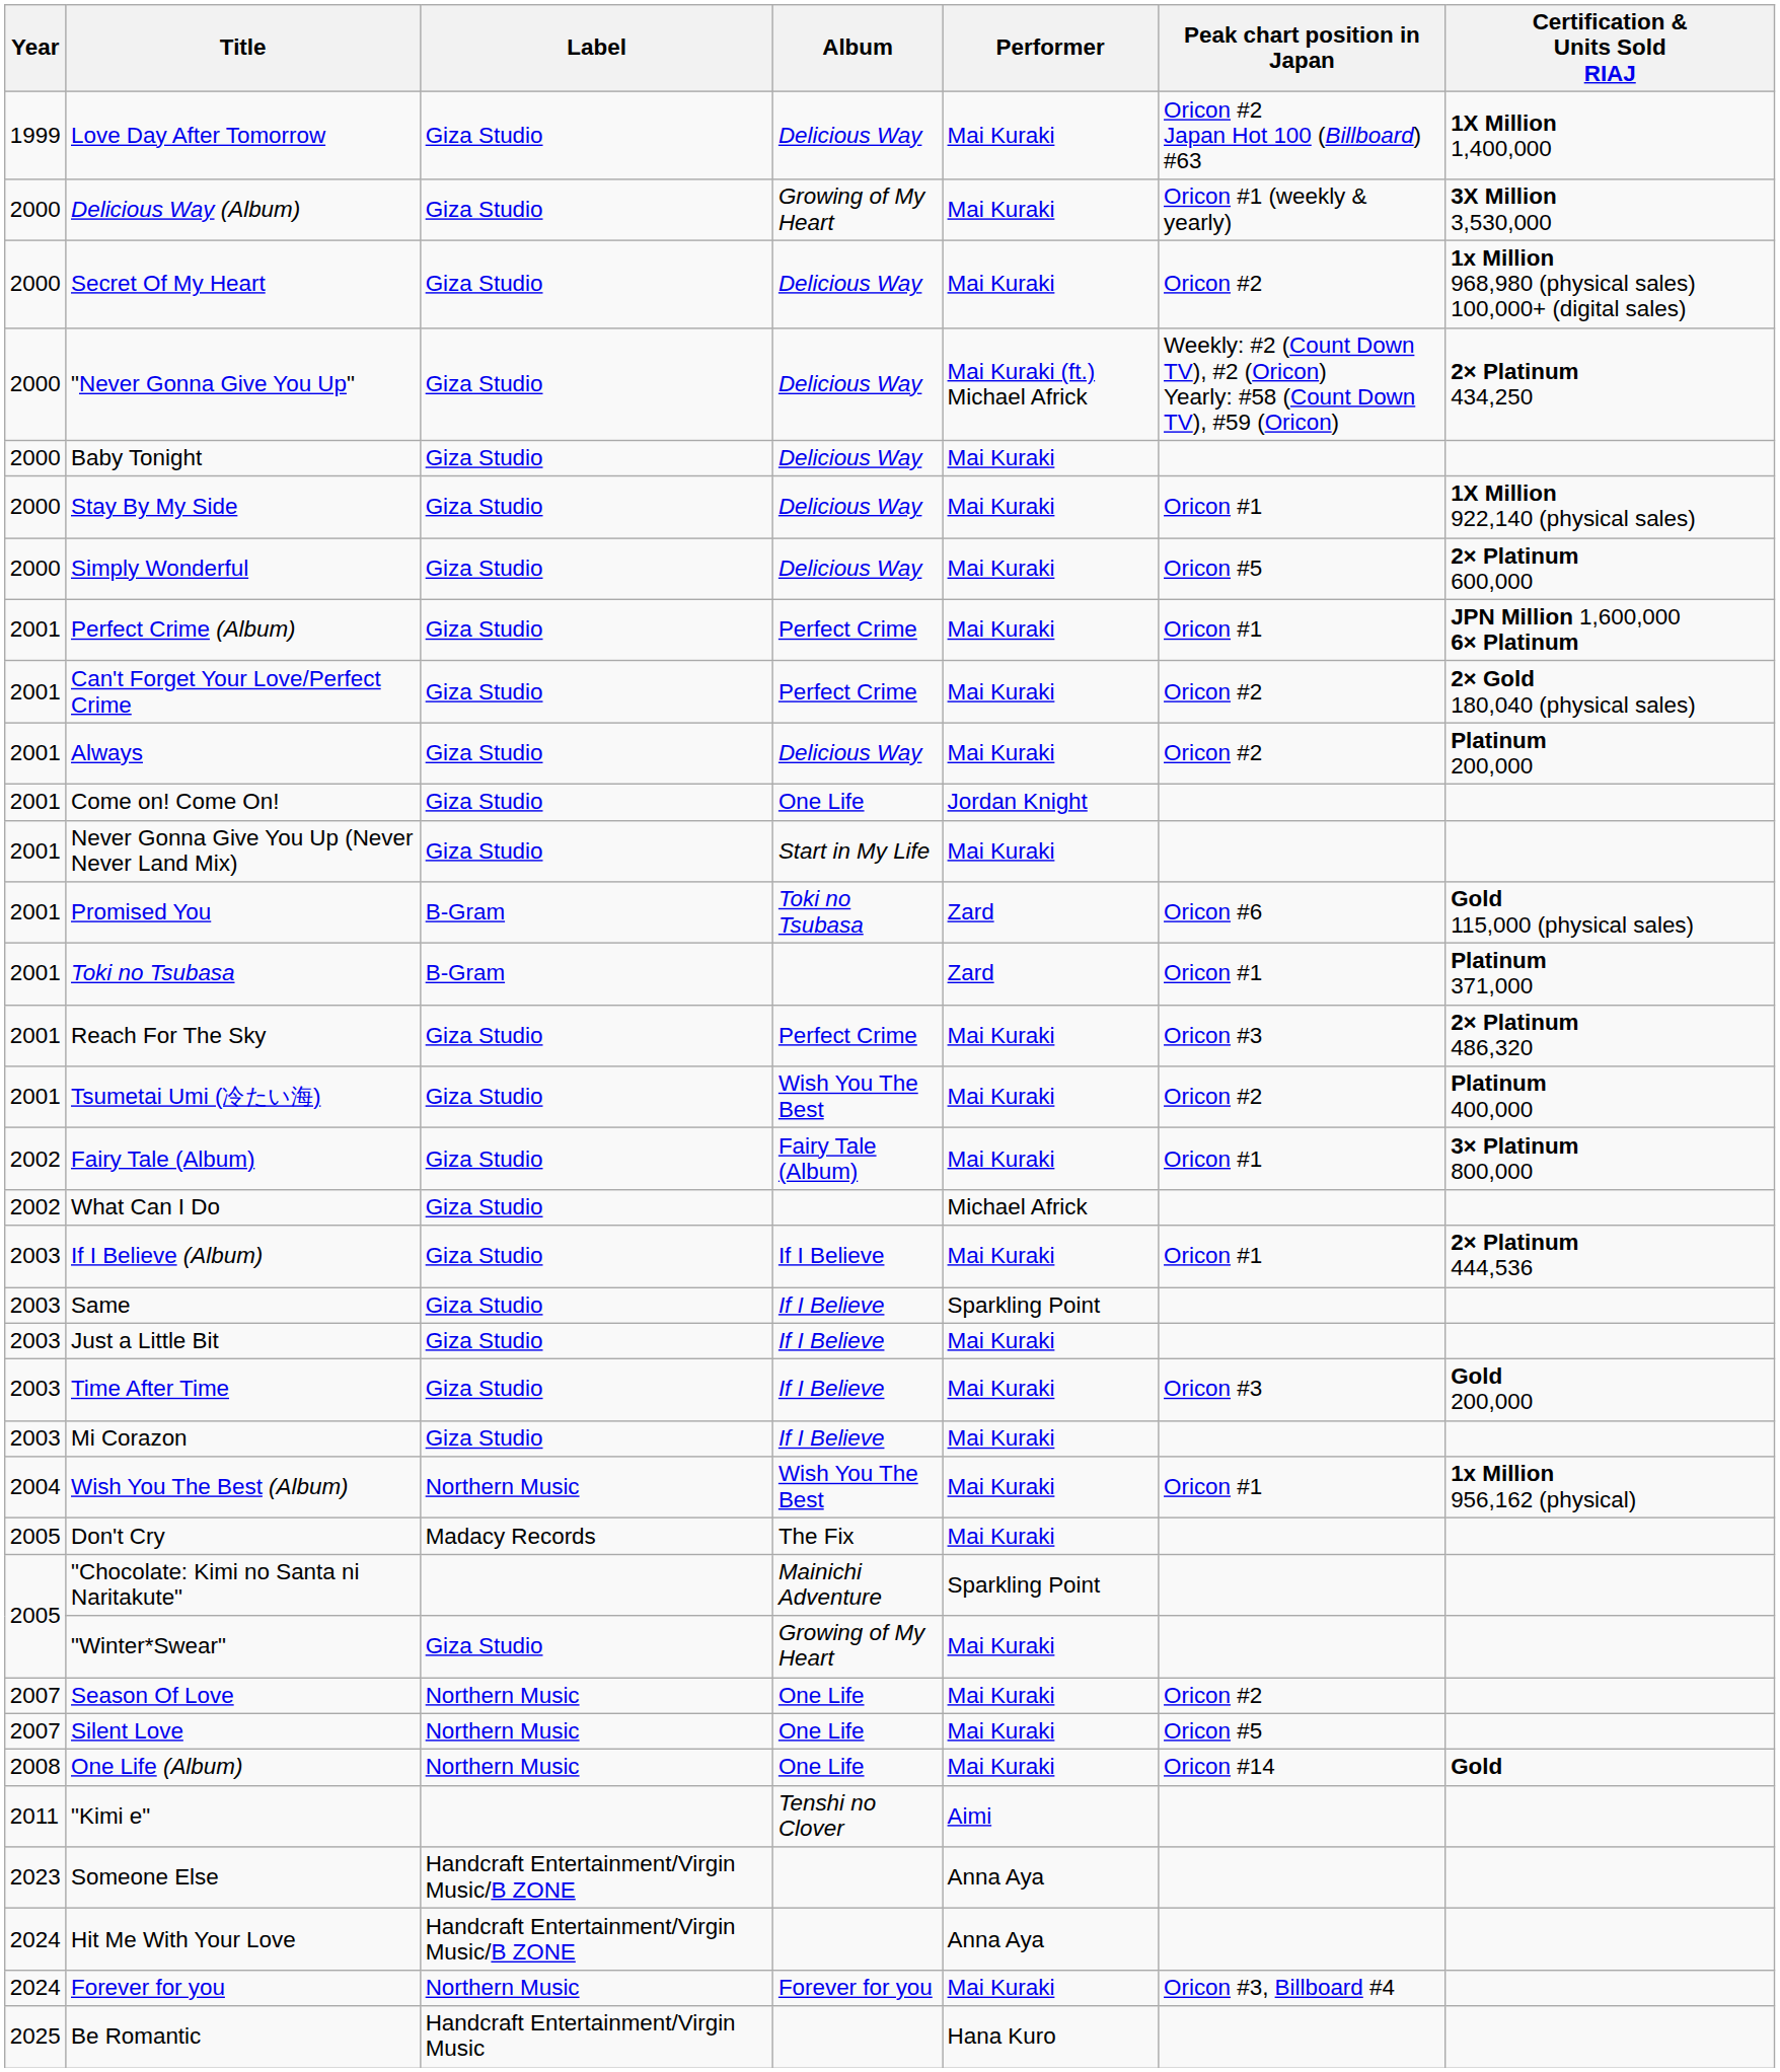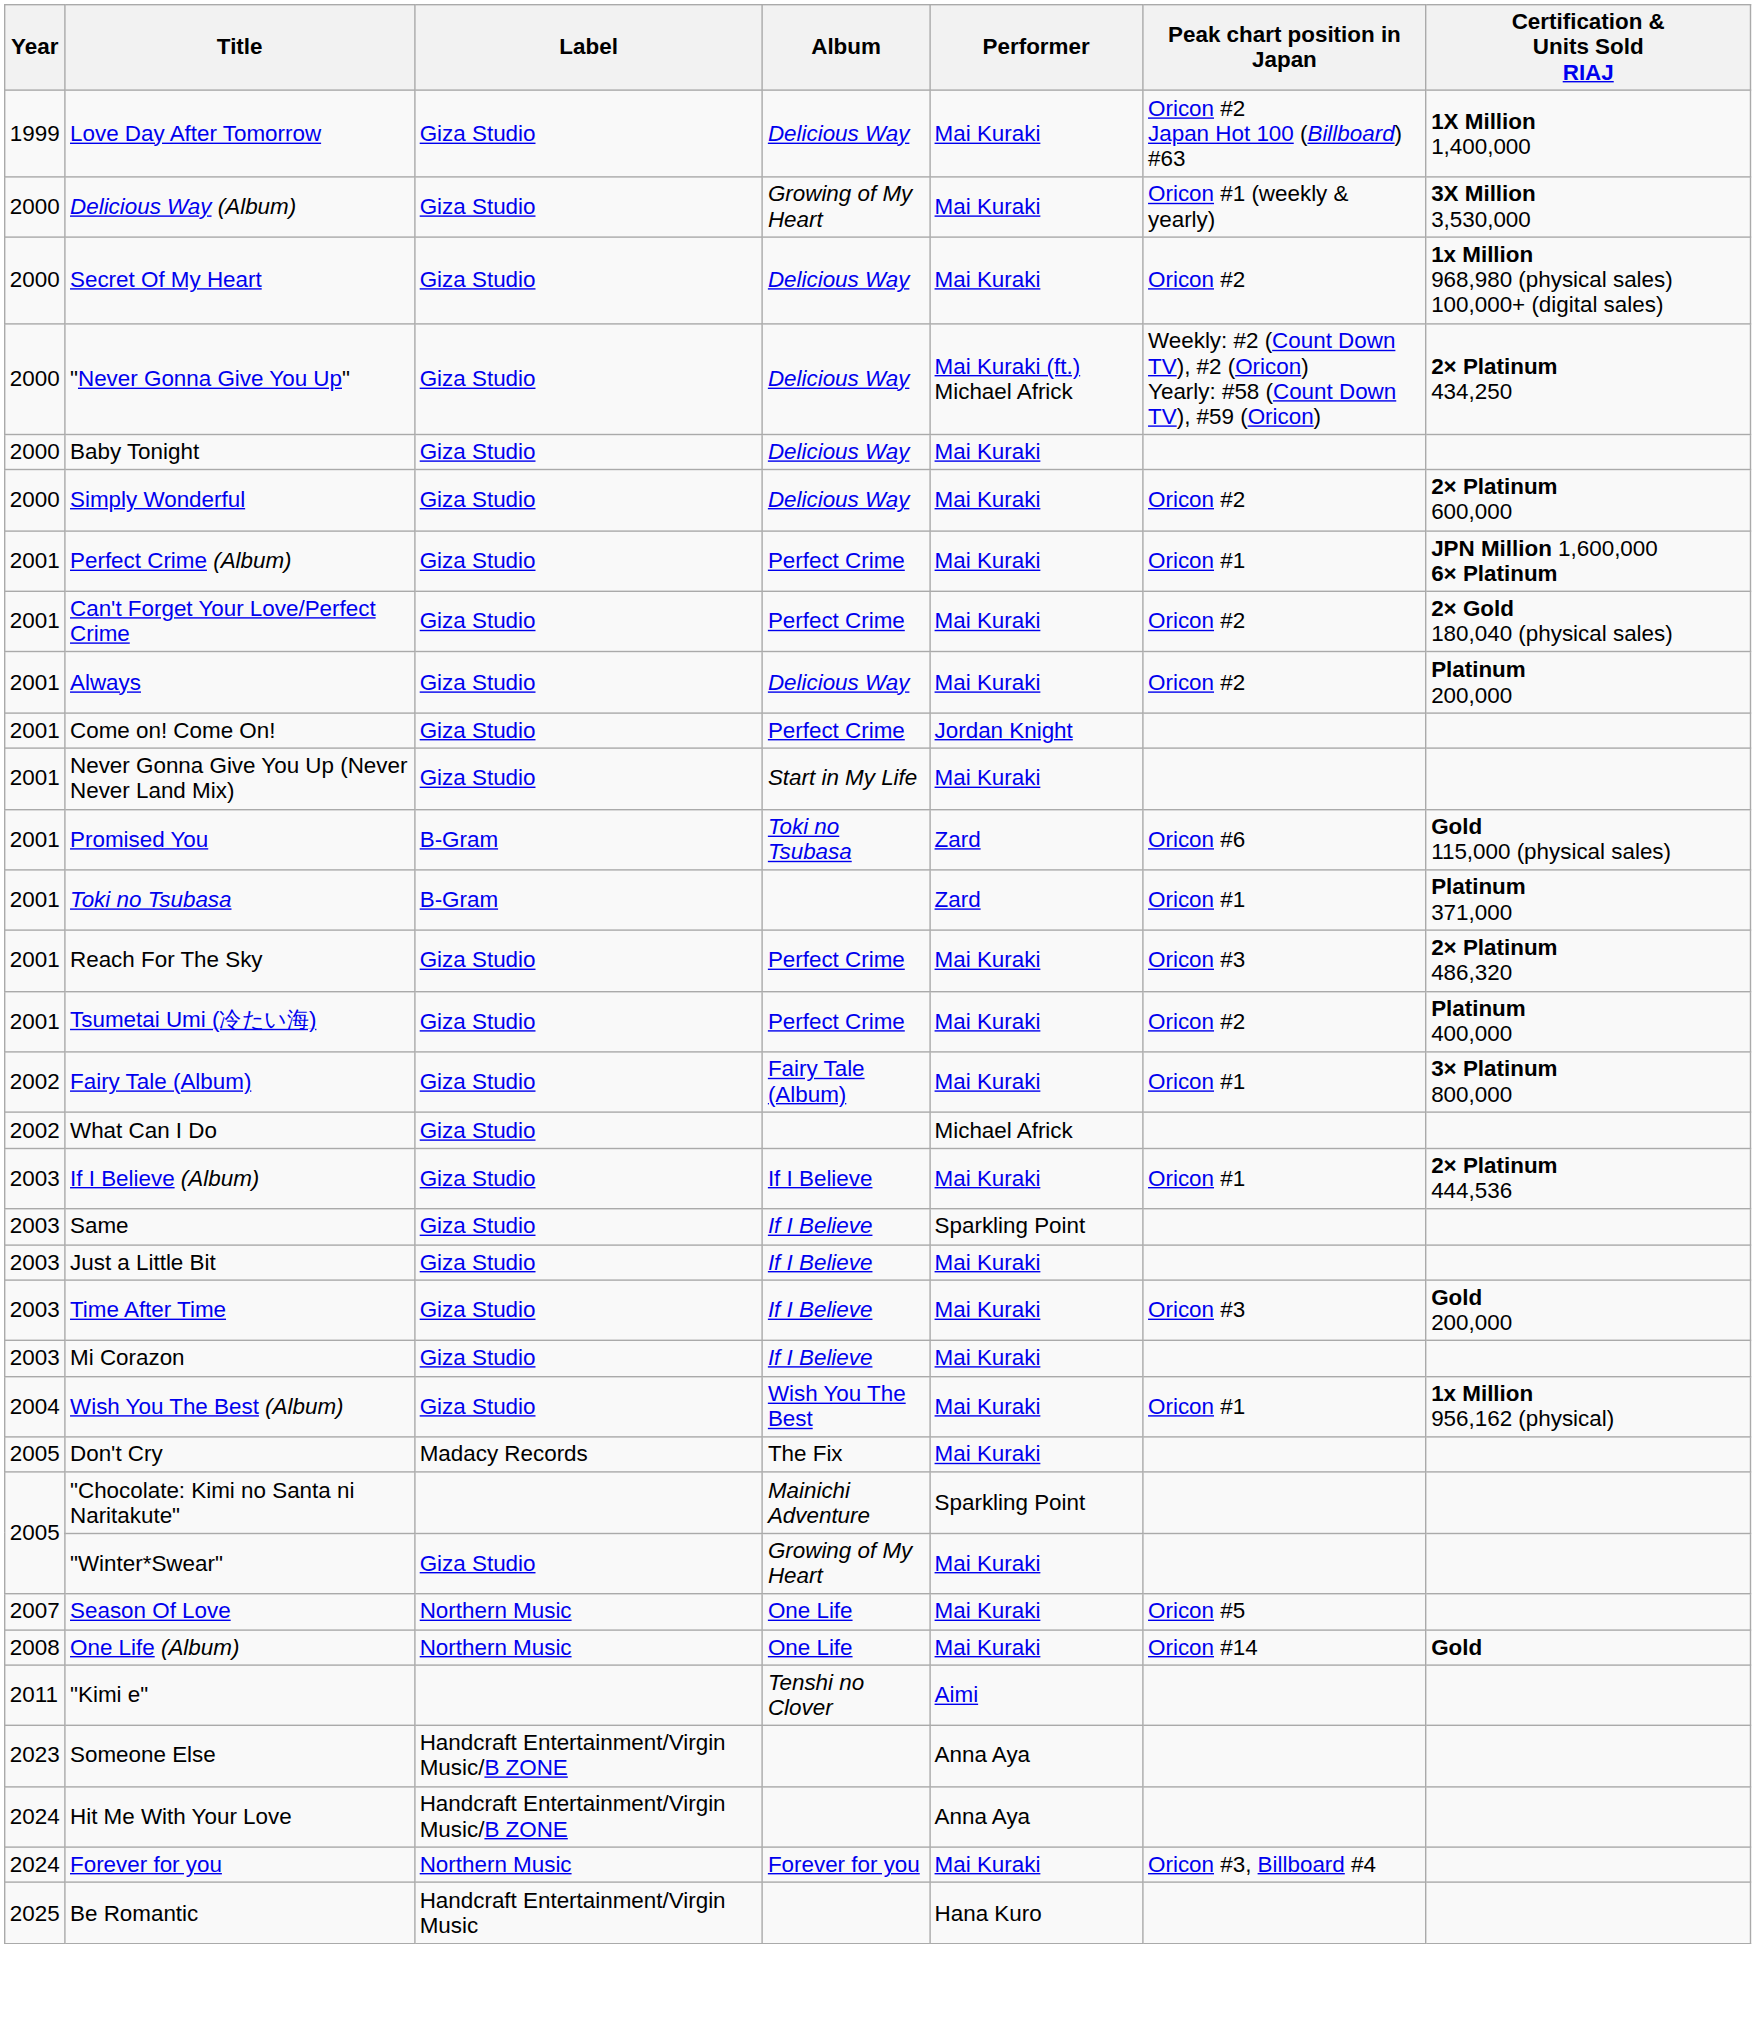- row: 2000 | Stay By My Side | Giza Studio | Delicious Way | Mai Kuraki | Oricon #1 | 1X Million 922,140 (physical sales)
Simply Wonderful | Peak chart position in Japan: Oricon #5 -> Oricon #2
Come on! Come On! | Album: One Life -> Perfect Crime
Tsumetai Umi (冷たい海) | Album: Wish You The Best -> Perfect Crime
Wish You The Best (Album) | Label: Northern Music -> Giza Studio
Season Of Love | Peak chart position in Japan: Oricon #2 -> Oricon #5
- row: 2007 | Silent Love | Northern Music | One Life | Mai Kuraki | Oricon #5
